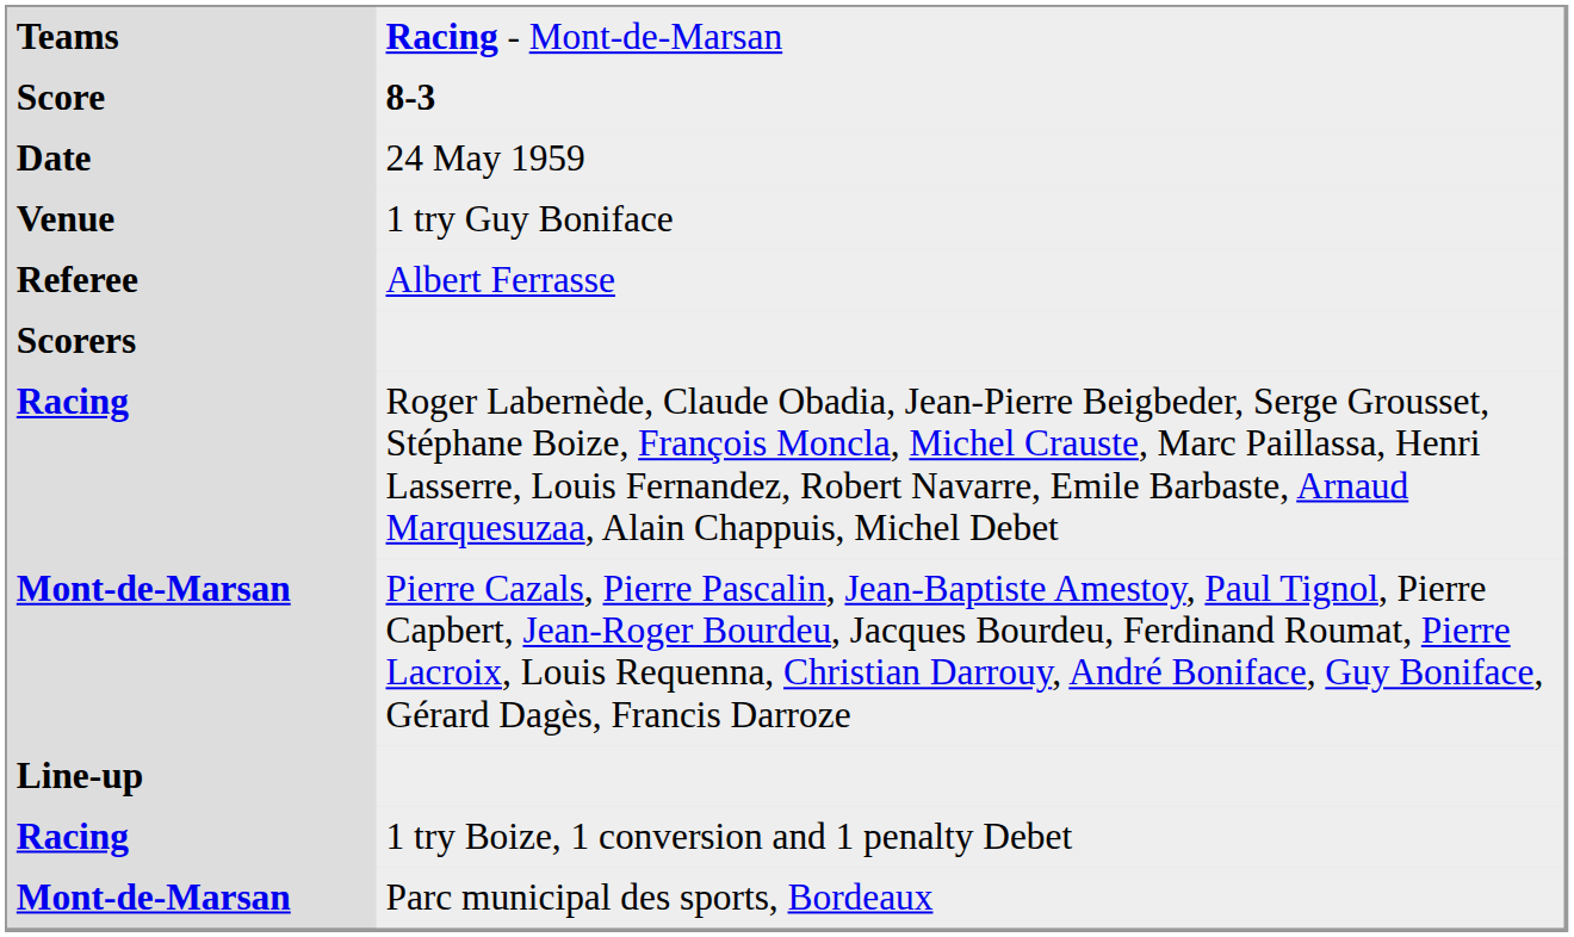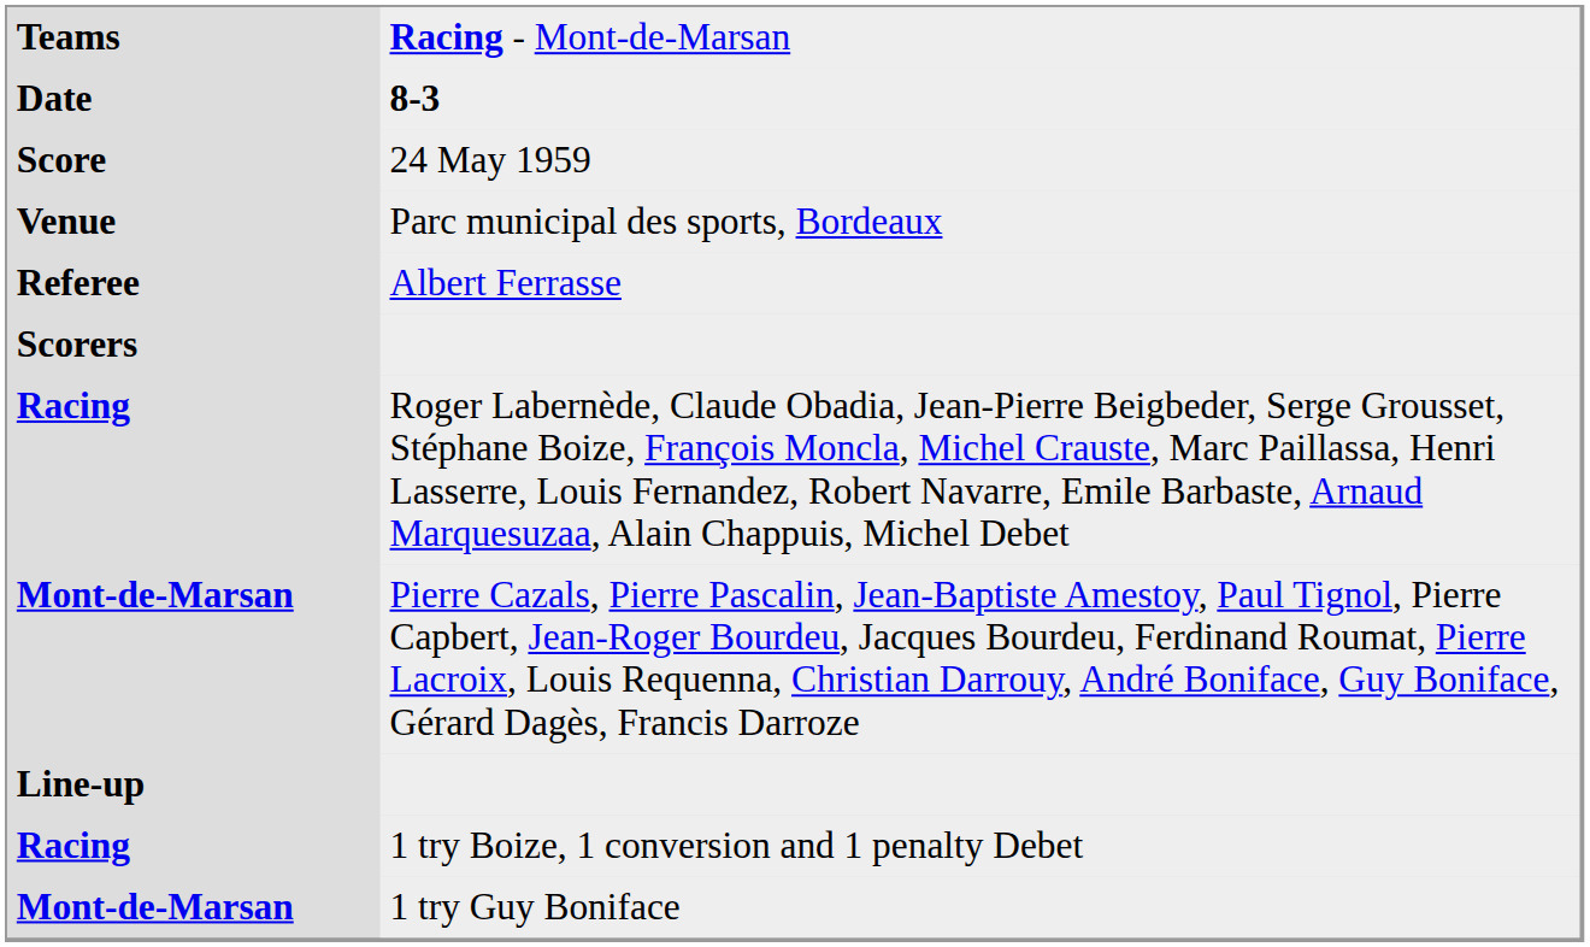row 2 | column 1: Score -> Date
row 3 | column 1: Date -> Score
row 4 | column 2: 1 try Guy Boniface -> Parc municipal des sports, Bordeaux
row 11 | column 2: Parc municipal des sports, Bordeaux -> 1 try Guy Boniface
